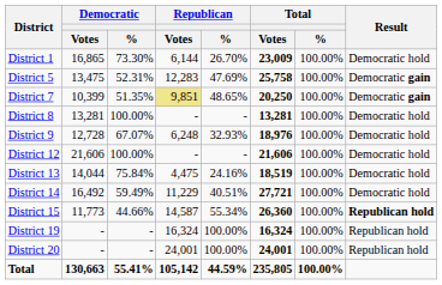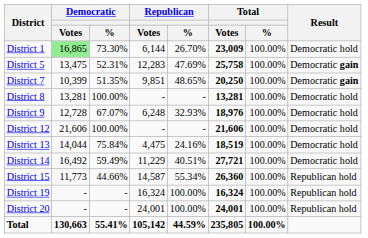District 1 | Democratic / Votes: no background -> lightgreen background
District 7 | Republican / Votes: khaki background -> no background
District 15 | Result: bold -> normal
